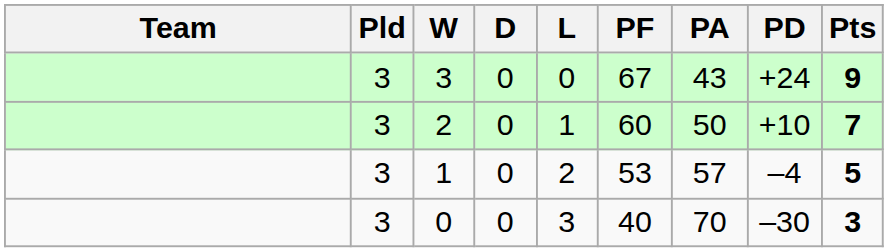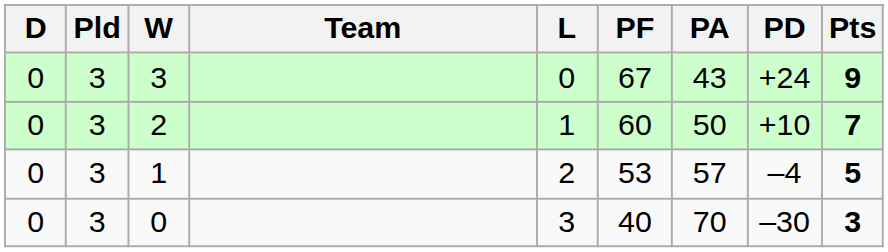columns swapped: Team <-> D
